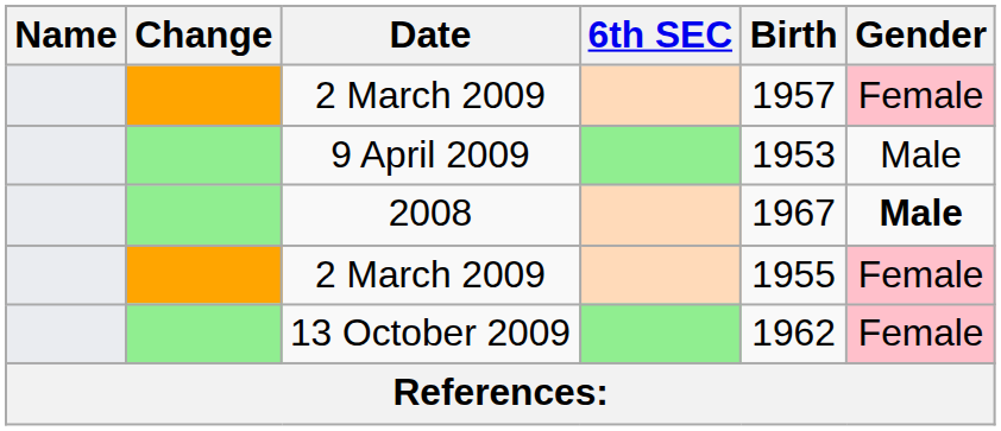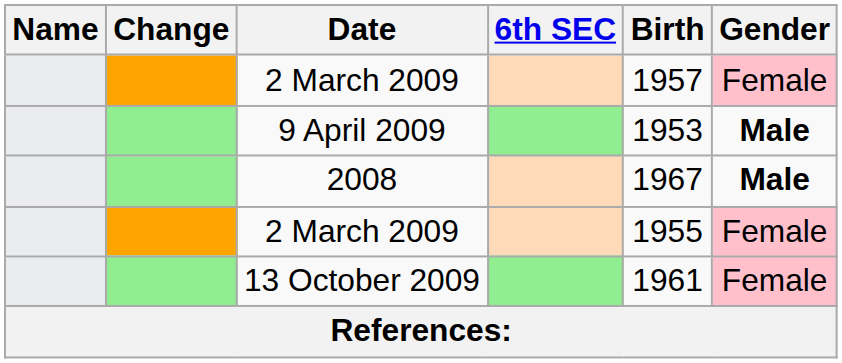9 April 2009 | Gender: normal -> bold
13 October 2009 | Birth: 1962 -> 1961
